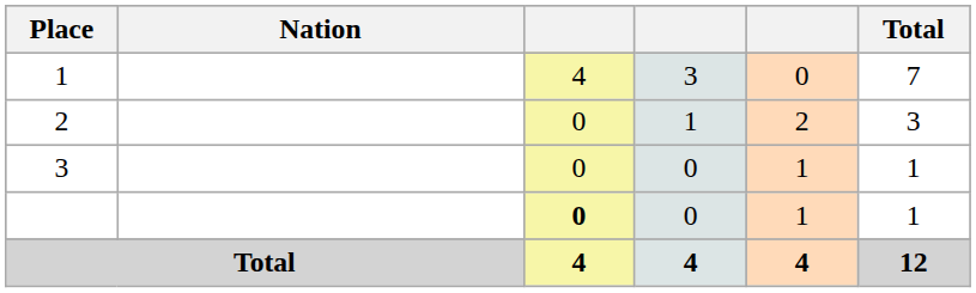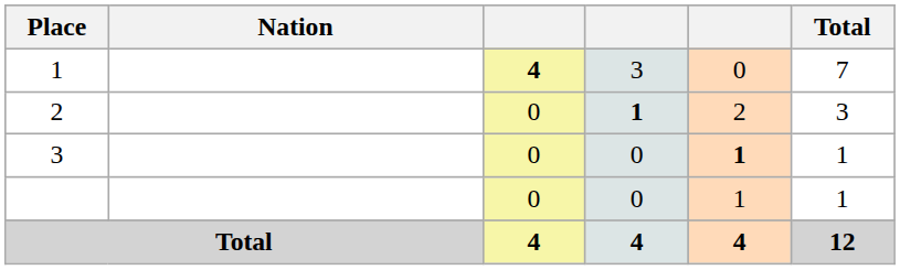row 2 | column 3: normal -> bold
row 3 | column 4: normal -> bold
row 4 | column 5: normal -> bold
row 5 | column 3: bold -> normal
